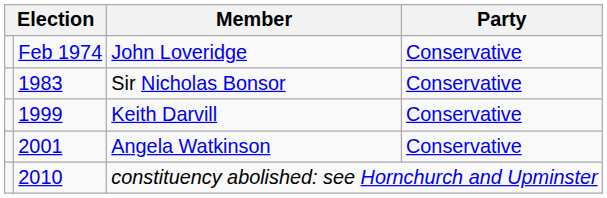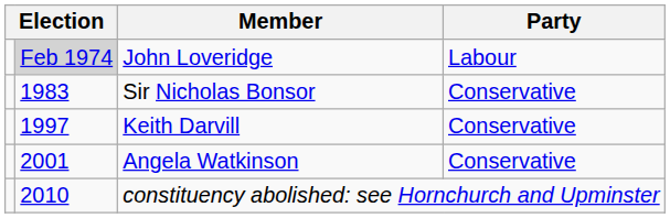John Loveridge | column 2: no background -> lightgrey background
John Loveridge | Party: Conservative -> Labour
Keith Darvill | column 2: 1999 -> 1997
